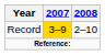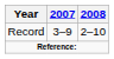Record | 2007: gold background -> no background
